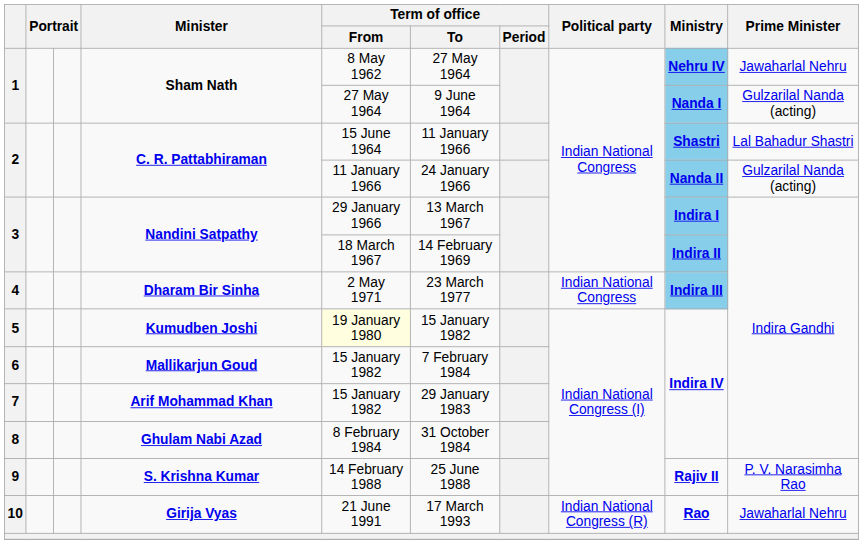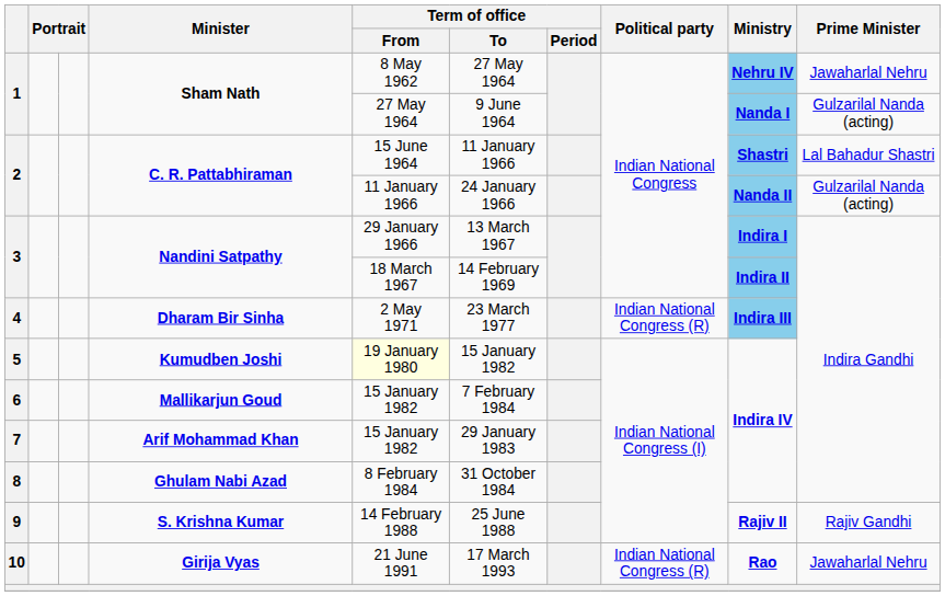4 | Political party: Indian National Congress -> Indian National Congress (R)
9 | Prime Minister: P. V. Narasimha Rao -> Rajiv Gandhi
